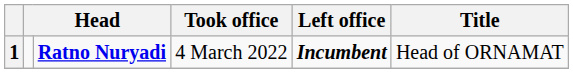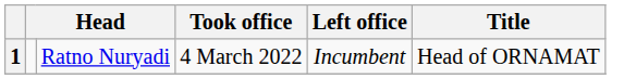1 | column 3: bold -> normal
1 | Left office: bold -> normal
